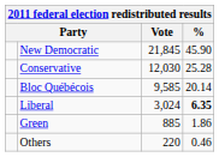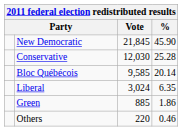Liberal | %: bold -> normal
